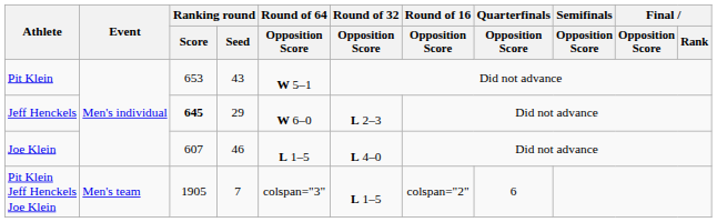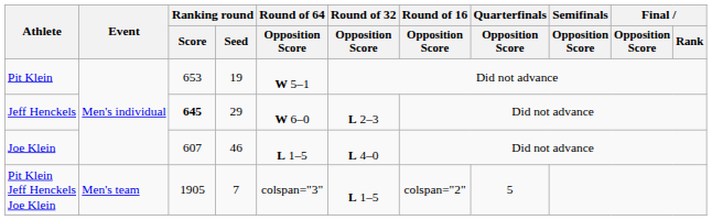Pit Klein | Ranking round / Seed: 43 -> 19
Pit Klein Jeff Henckels Joe Klein | Quarterfinals / Opposition Score: 6 -> 5
